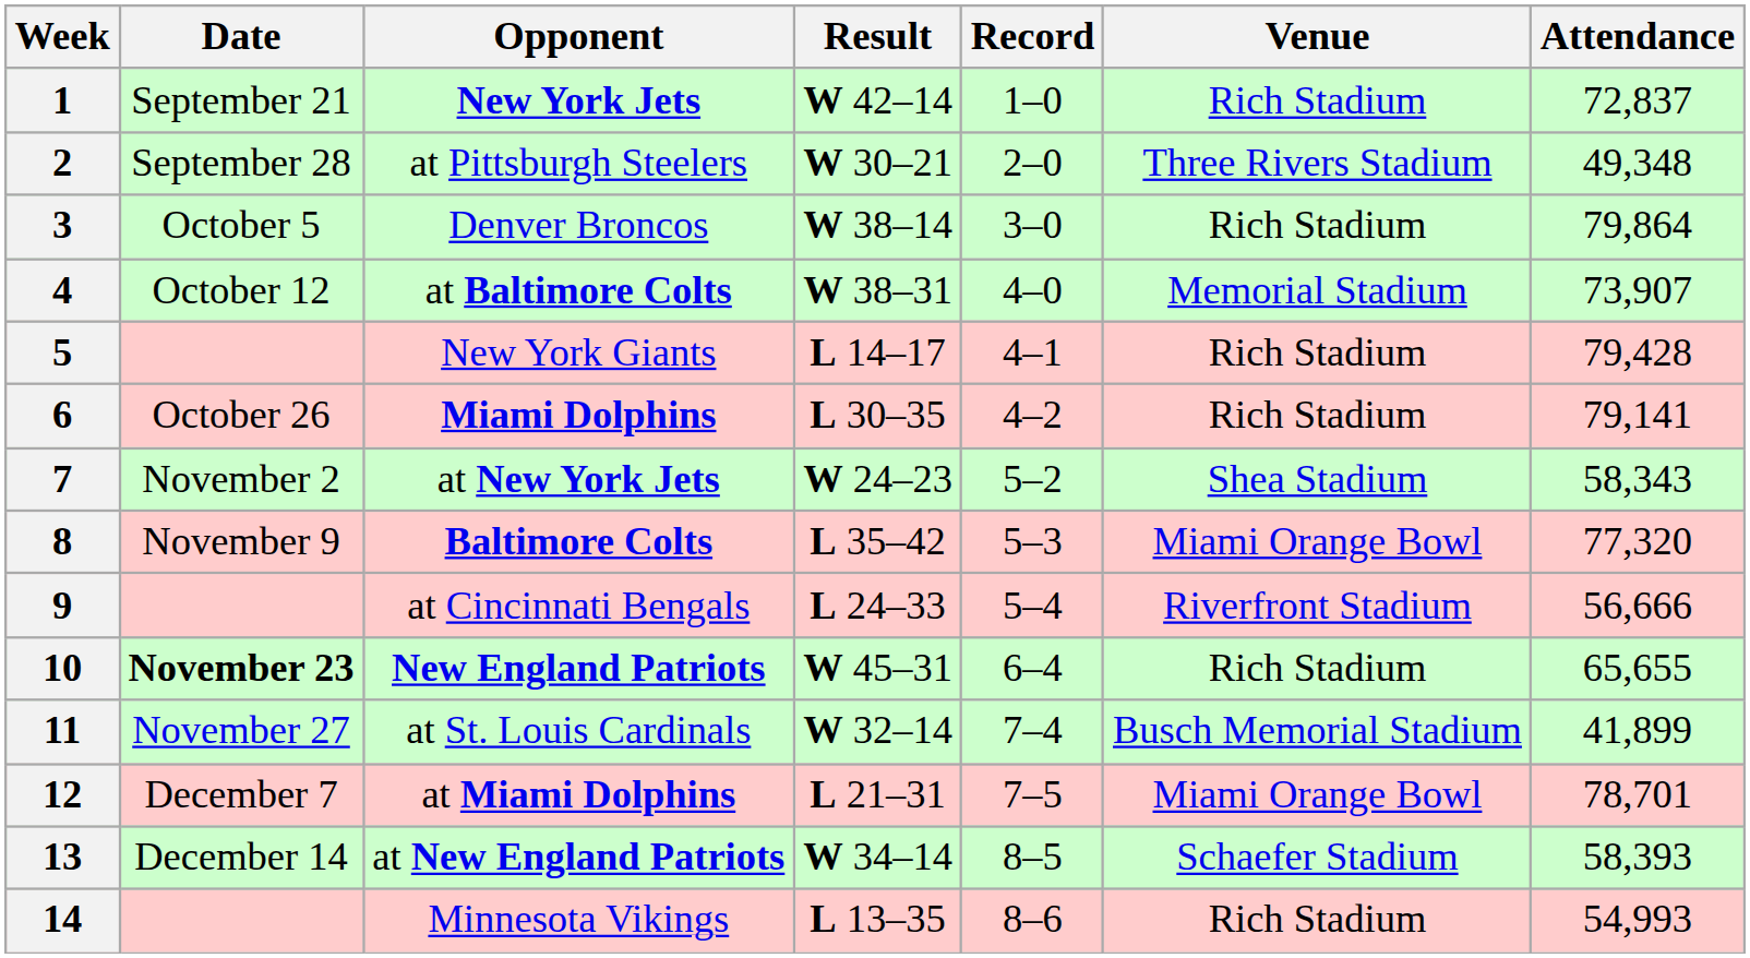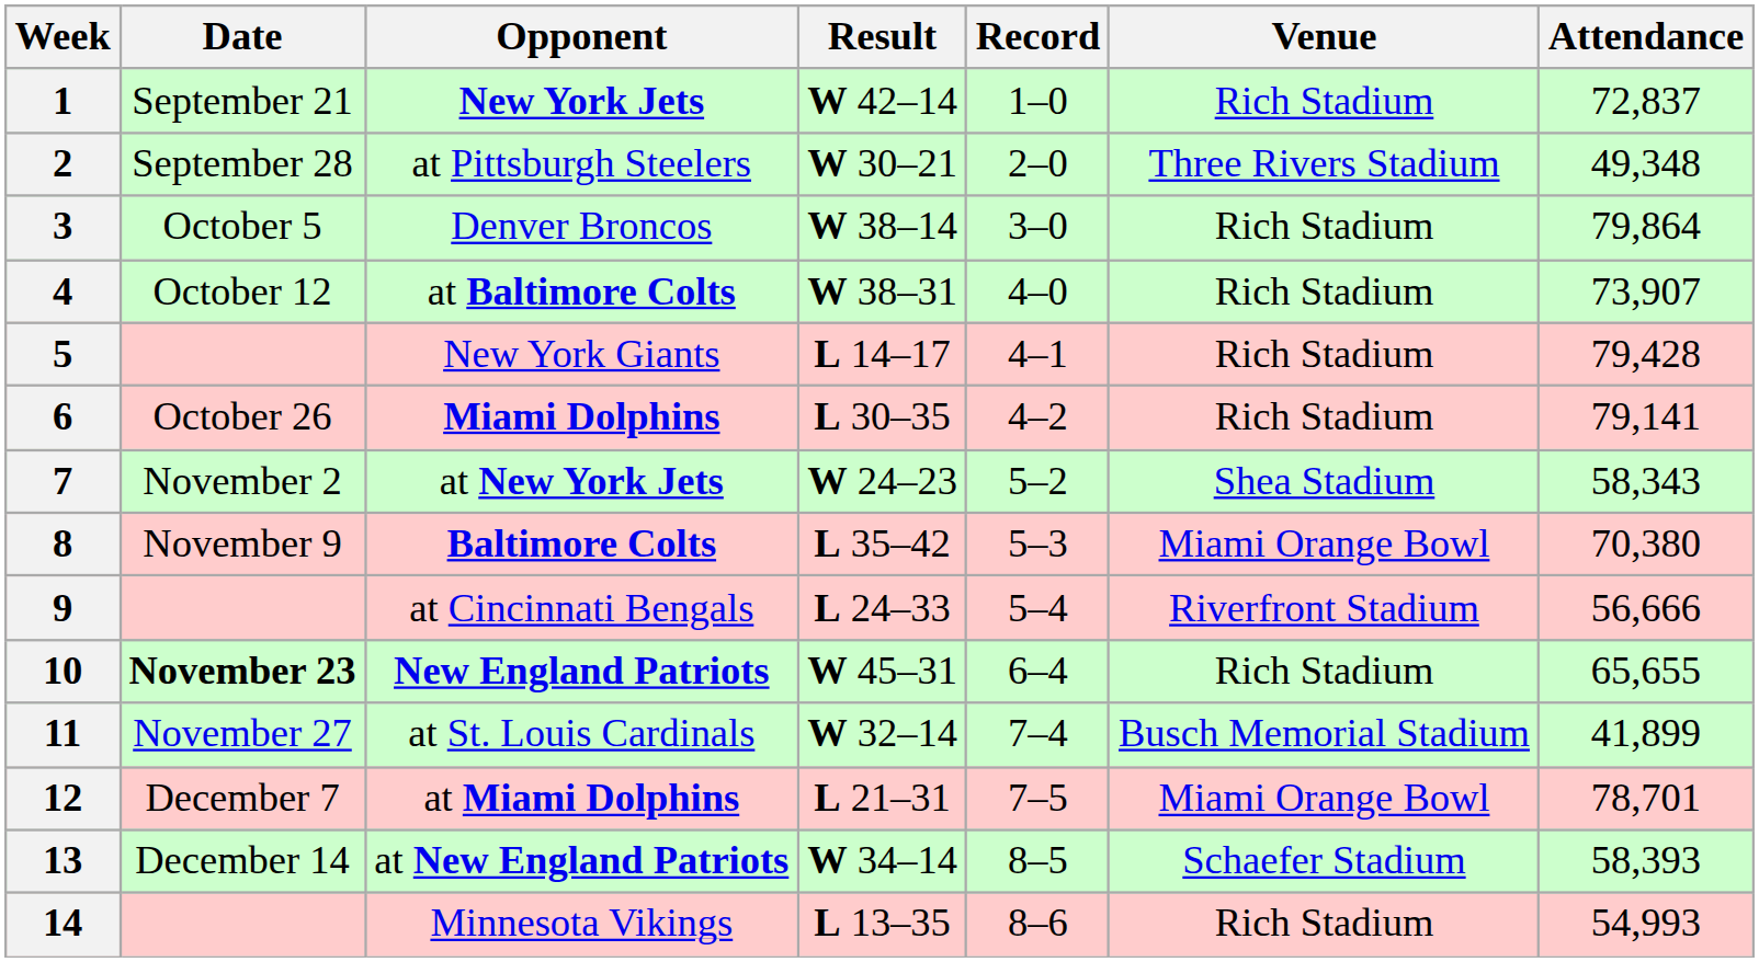4 | Venue: Memorial Stadium -> Rich Stadium
8 | Attendance: 77,320 -> 70,380
